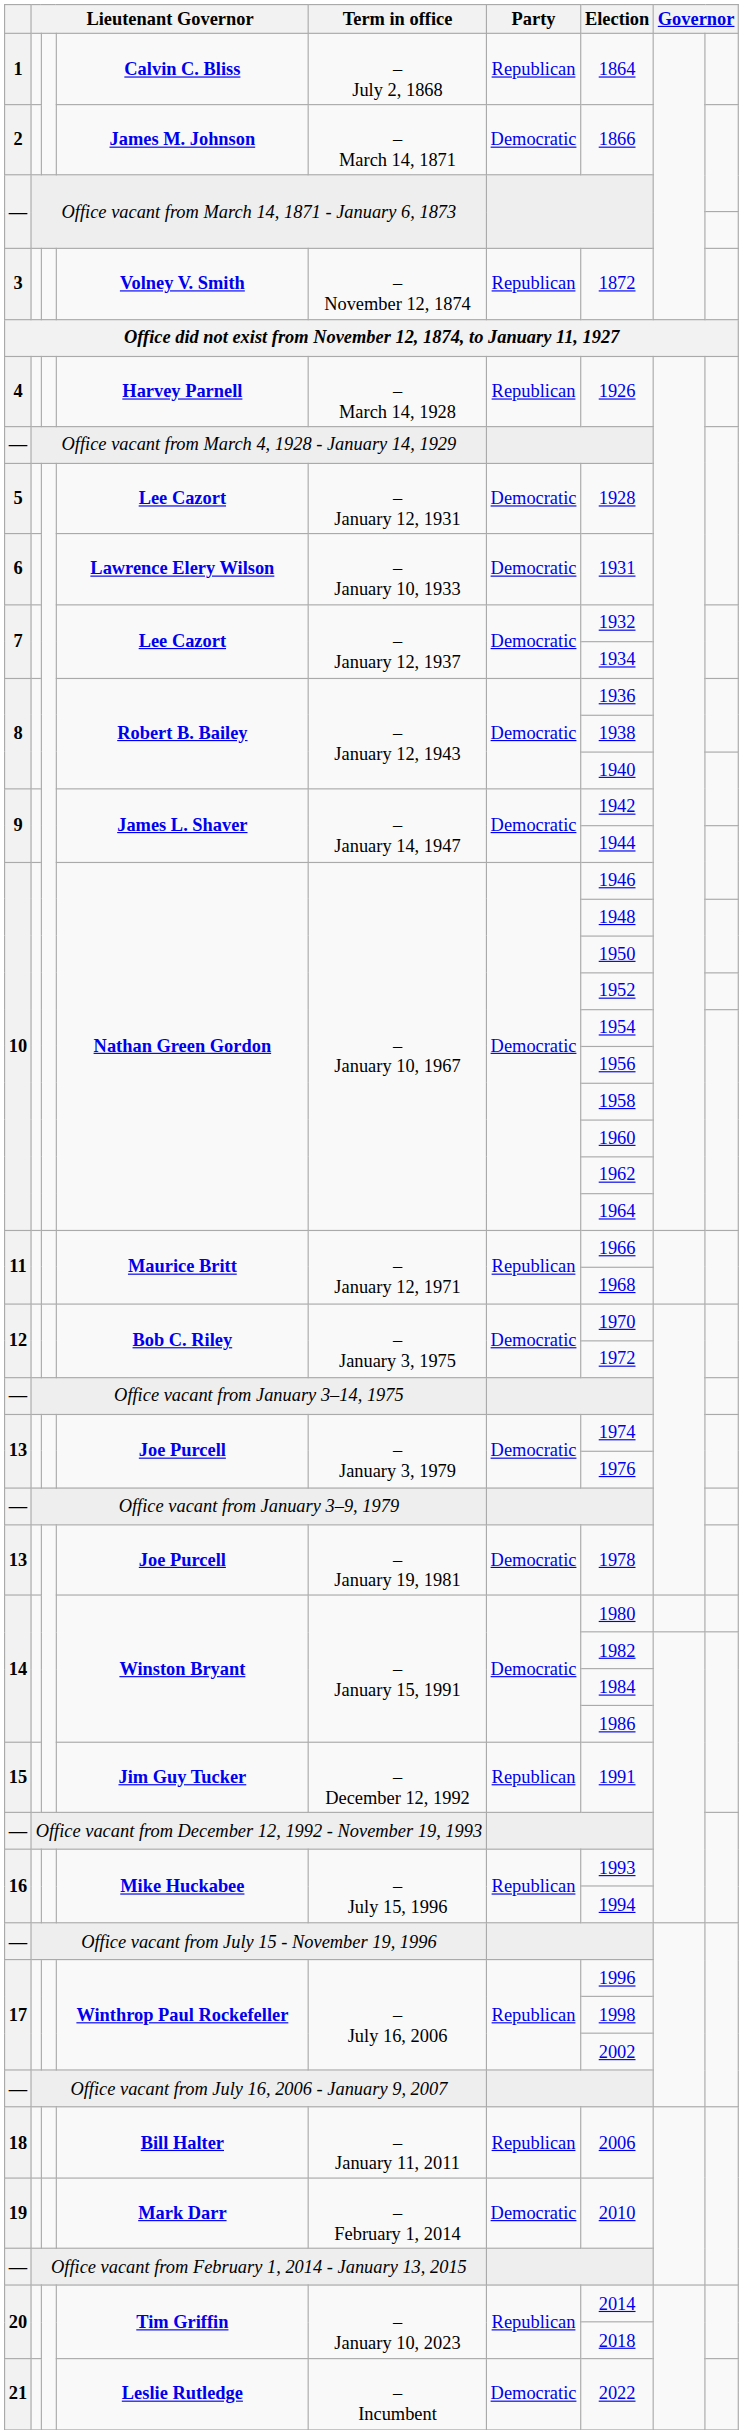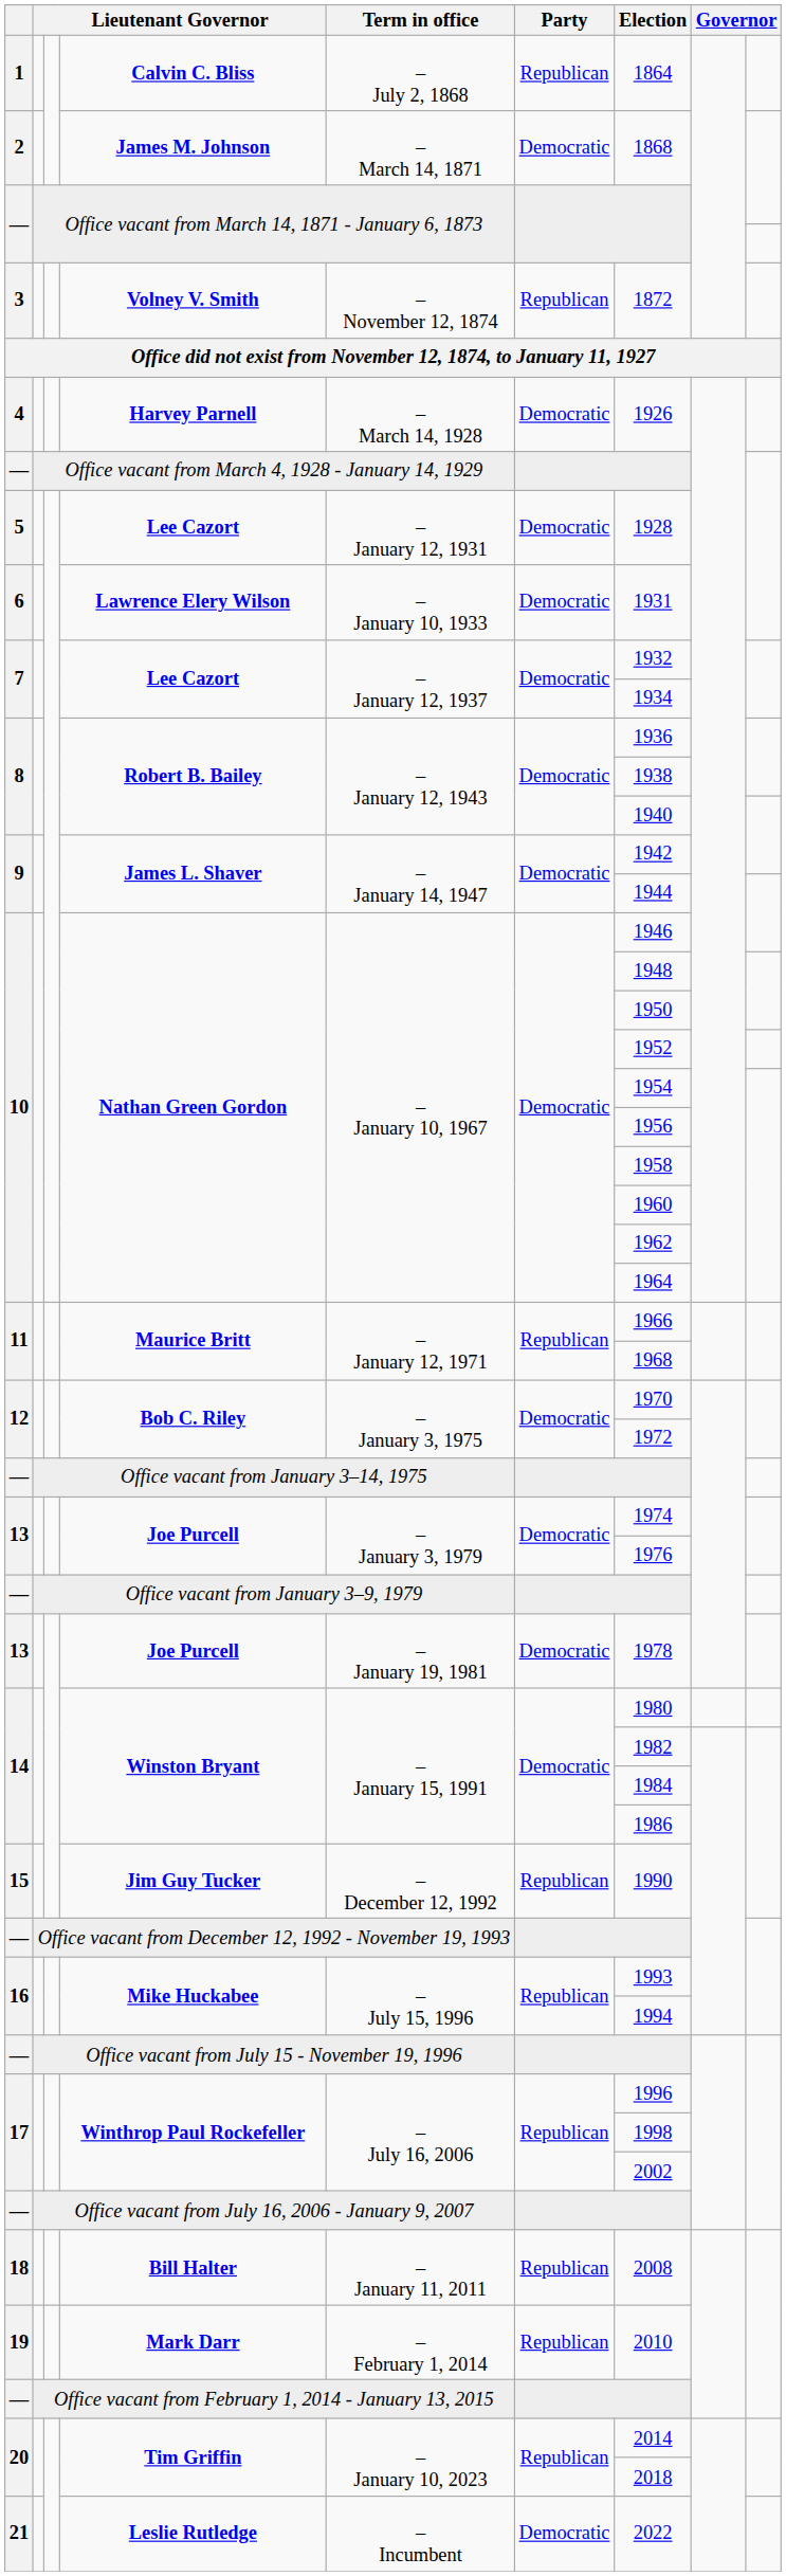James M. Johnson | Election: 1866 -> 1868
Harvey Parnell | Party: Republican -> Democratic
Jim Guy Tucker | Election: 1991 -> 1990
Bill Halter | Election: 2006 -> 2008
Mark Darr | Party: Democratic -> Republican
